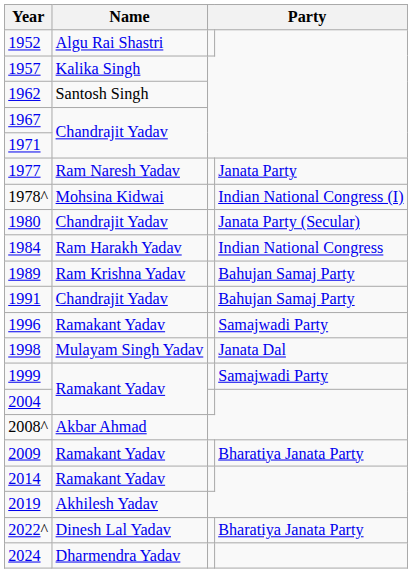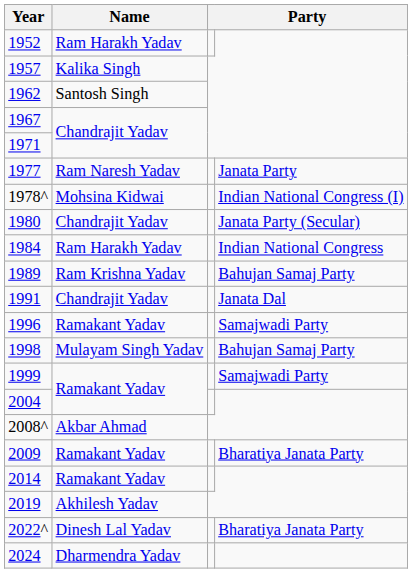1952 | Name: Algu Rai Shastri -> Ram Harakh Yadav
1991 | column 4: Bahujan Samaj Party -> Janata Dal
1998 | column 4: Janata Dal -> Bahujan Samaj Party
